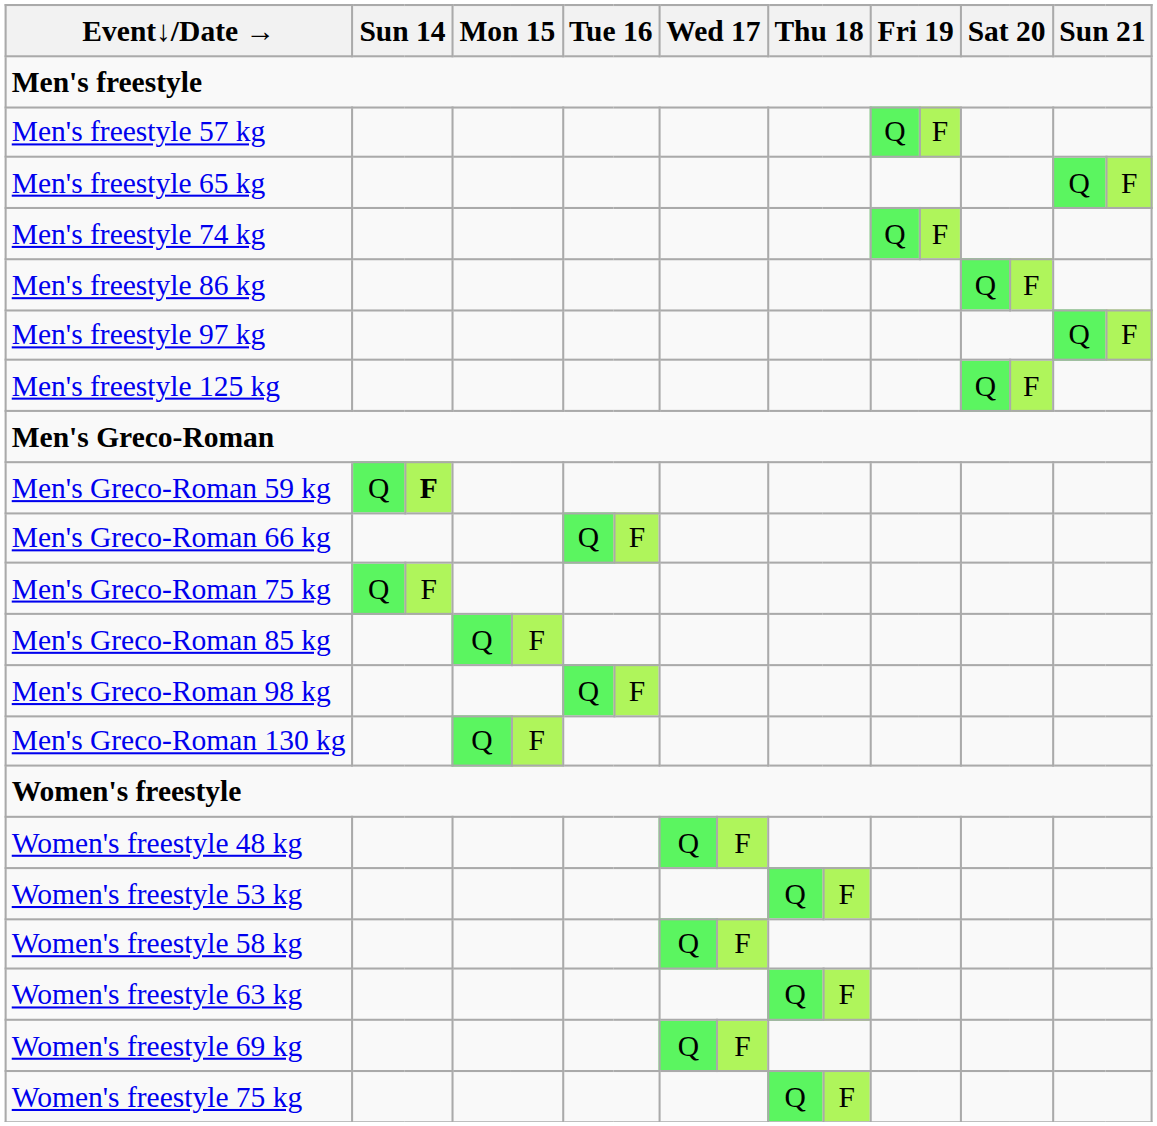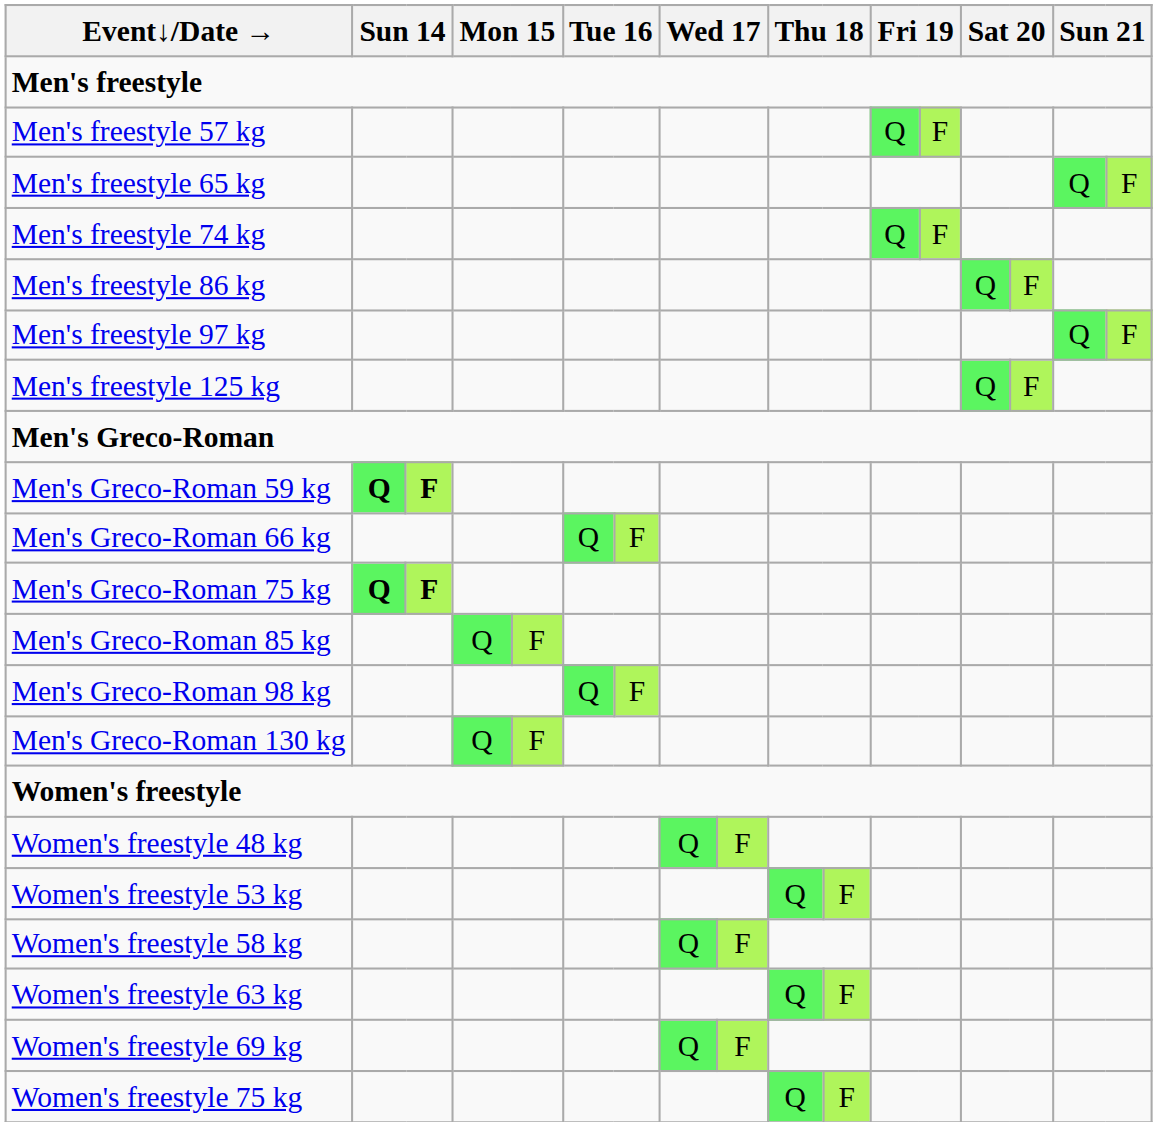Men's Greco-Roman 59 kg | column 2: normal -> bold
Men's Greco-Roman 75 kg | column 2: normal -> bold
Men's Greco-Roman 75 kg | column 3: normal -> bold
